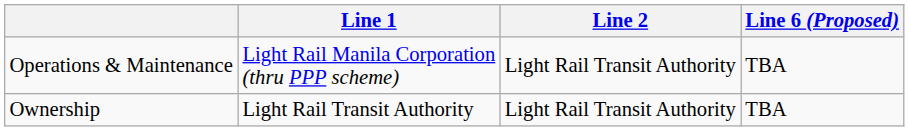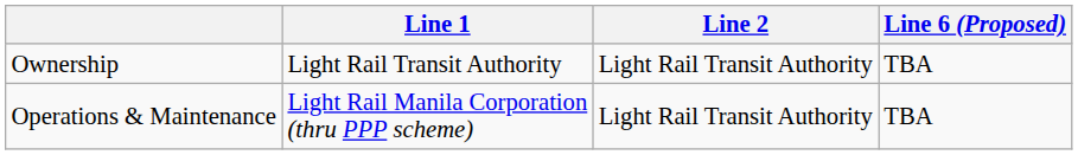rows swapped: Ownership <-> Operations & Maintenance
